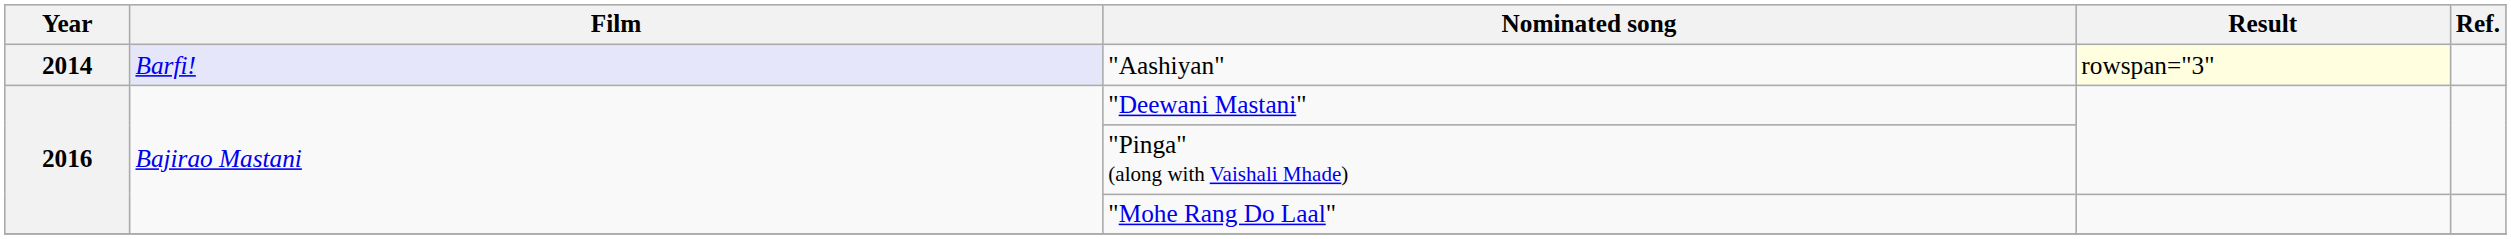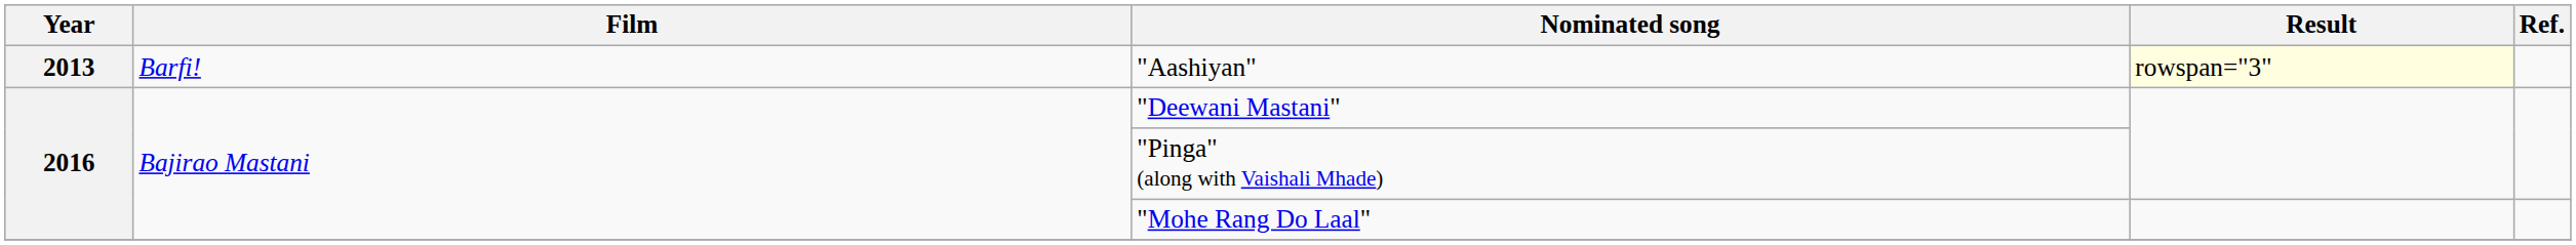"Aashiyan" | Year: 2014 -> 2013
"Aashiyan" | Film: lavender background -> no background
